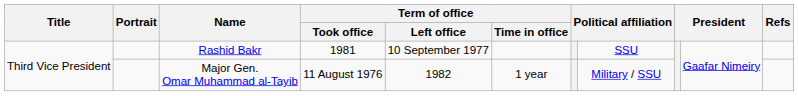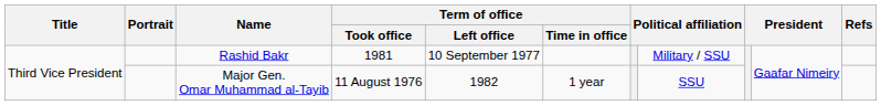Rashid Bakr | column 8: SSU -> Military / SSU
Major Gen. Omar Muhammad al-Tayib | column 8: Military / SSU -> SSU
